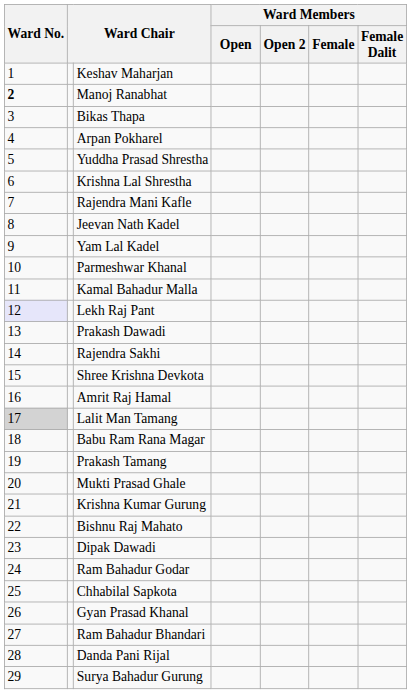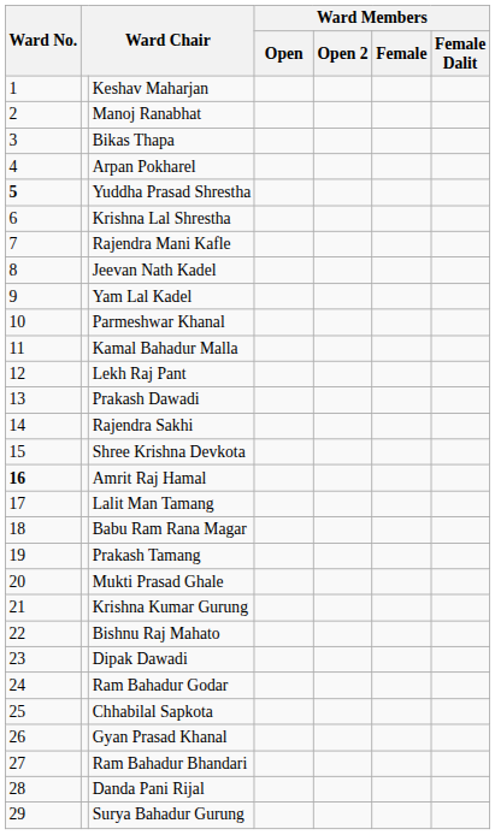Manoj Ranabhat | Ward No.: bold -> normal
Yuddha Prasad Shrestha | Ward No.: normal -> bold
Lekh Raj Pant | Ward No.: lavender background -> no background
Amrit Raj Hamal | Ward No.: normal -> bold
Lalit Man Tamang | Ward No.: lightgrey background -> no background
